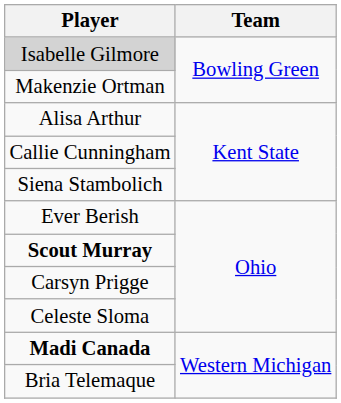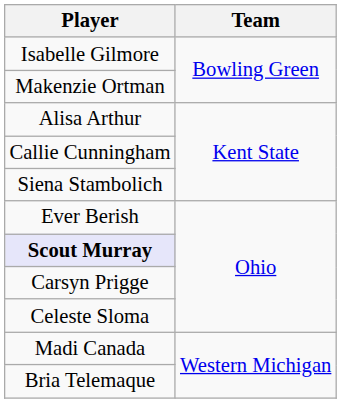Isabelle Gilmore | Player: lightgrey background -> no background
Scout Murray | Player: no background -> lavender background
Madi Canada | Player: bold -> normal
